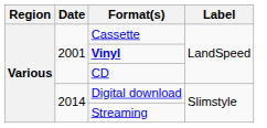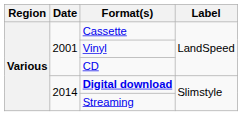Vinyl | Format(s): bold -> normal
Digital download | Format(s): normal -> bold
